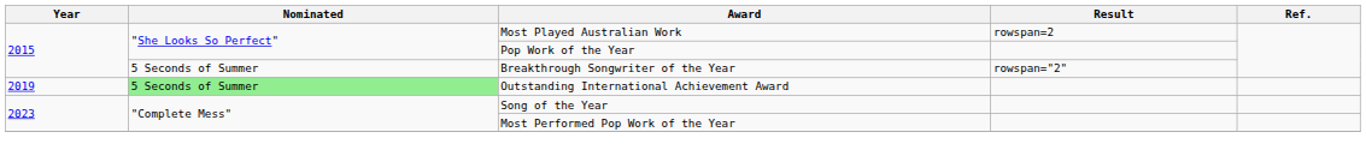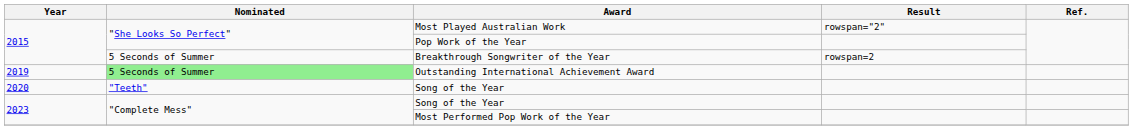Most Played Australian Work | Result: rowspan=2 -> rowspan="2"
Breakthrough Songwriter of the Year | Result: rowspan="2" -> rowspan=2
+ row: 2020 | "Teeth" | Song of the Year
